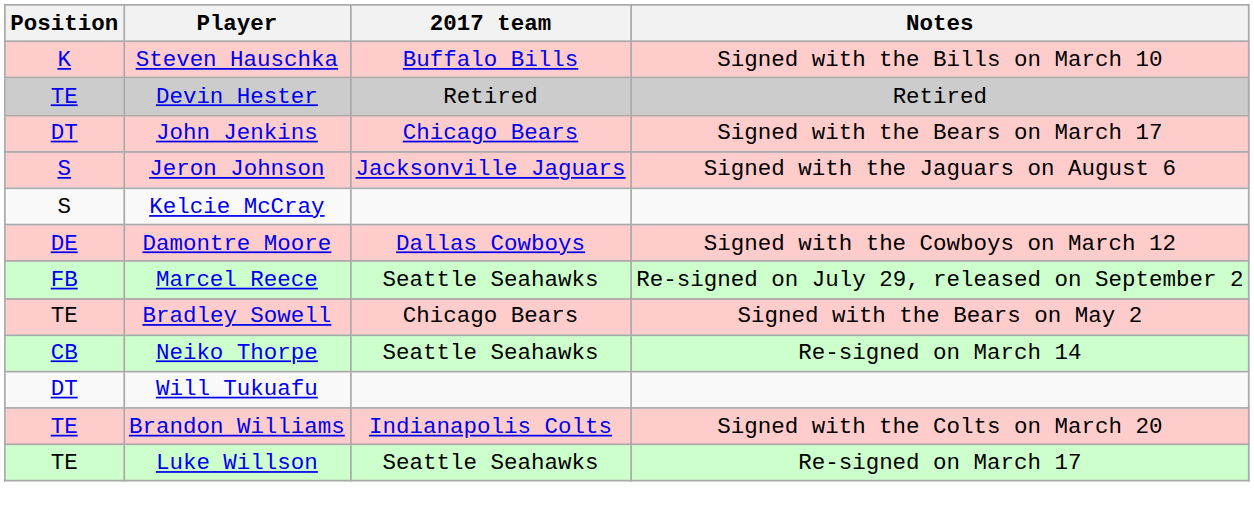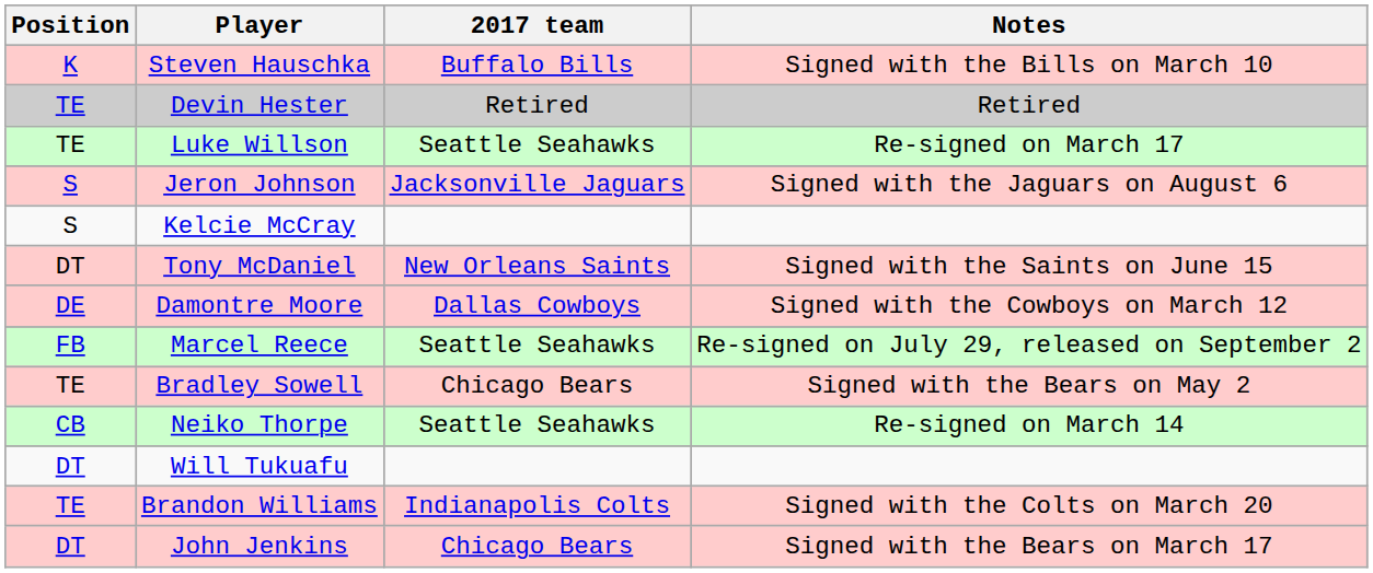rows swapped: John Jenkins <-> Luke Willson
+ row: DT | Tony McDaniel | New Orleans Saints | Signed with the Saints on June 15
